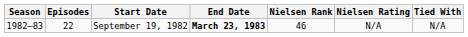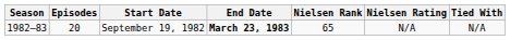September 19, 1982 | Episodes: 22 -> 20
September 19, 1982 | Nielsen Rank: 46 -> 65
